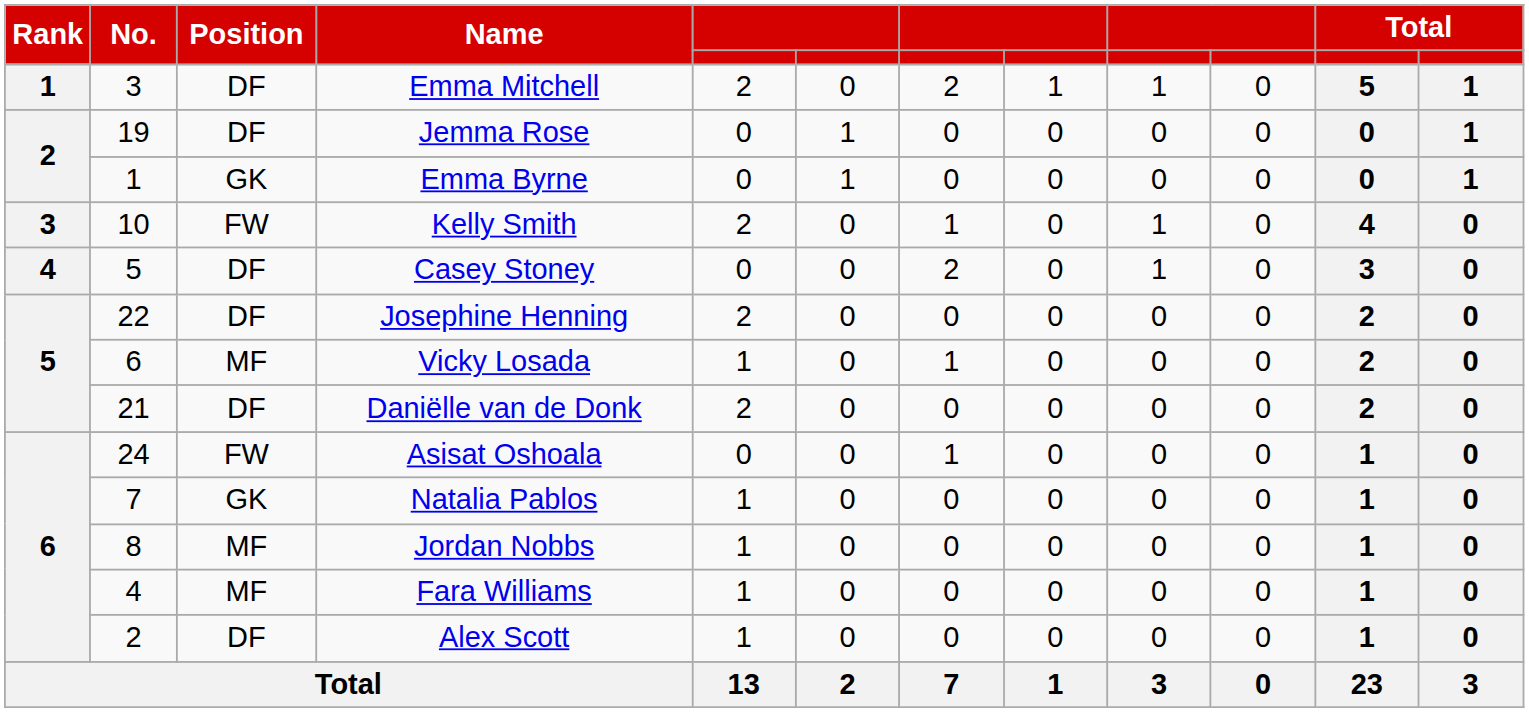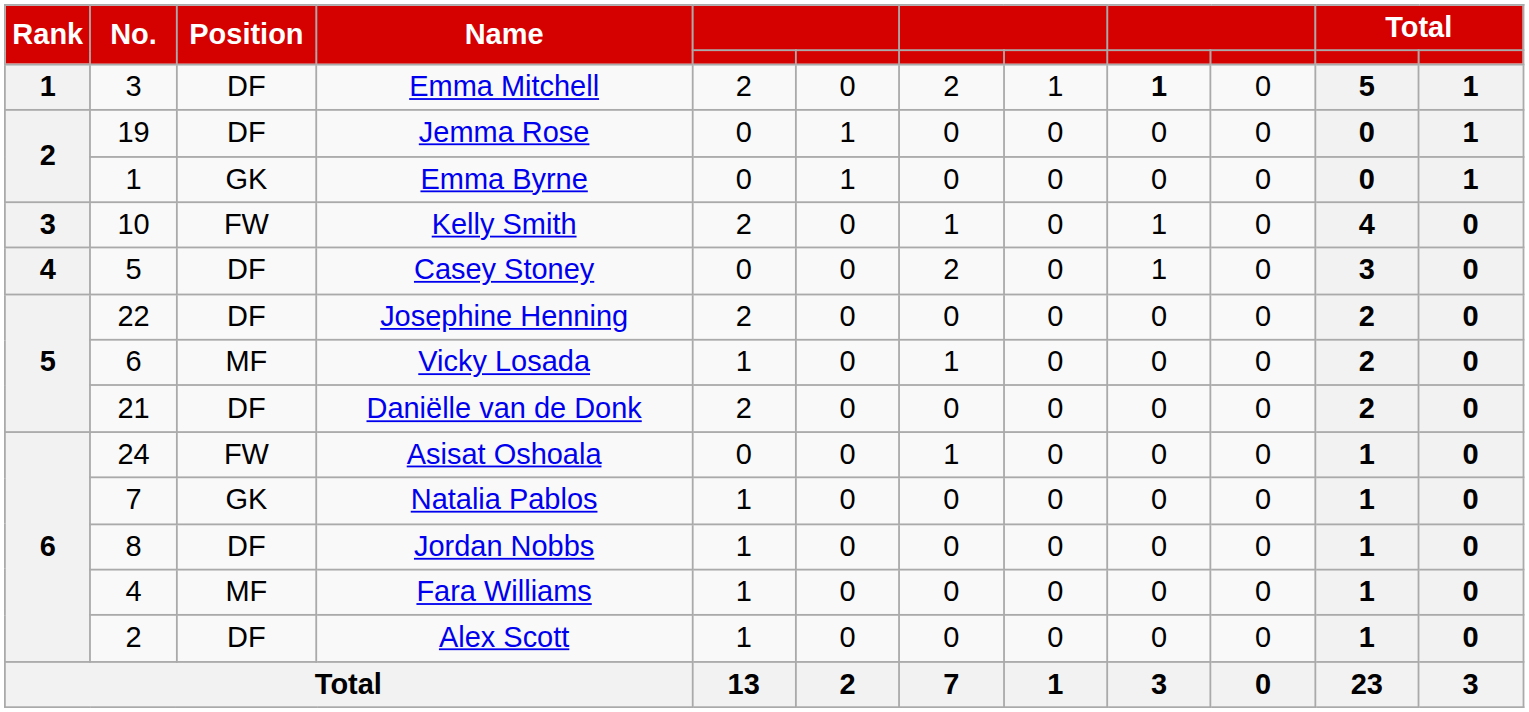Emma Mitchell | column 9: normal -> bold
Jordan Nobbs | Position: MF -> DF
